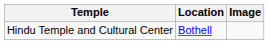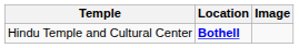Hindu Temple and Cultural Center | Location: normal -> bold
